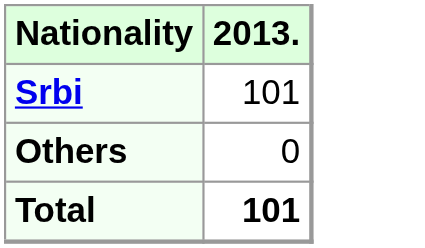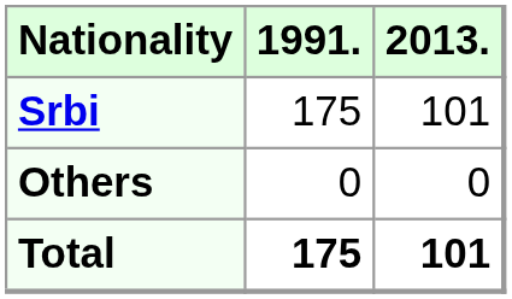+ column: 1991. | 175 | 0 | 175
